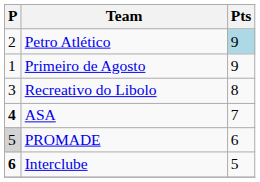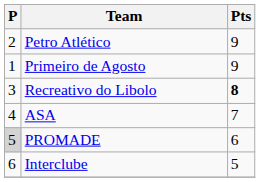Petro Atlético | Pts: lightblue background -> no background
Recreativo do Libolo | Pts: normal -> bold
ASA | P: bold -> normal
Interclube | P: bold -> normal
